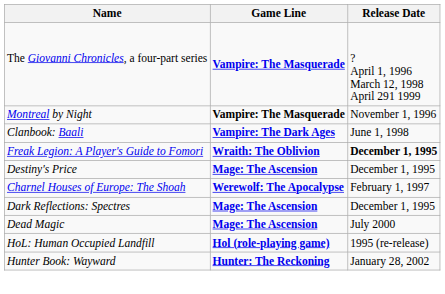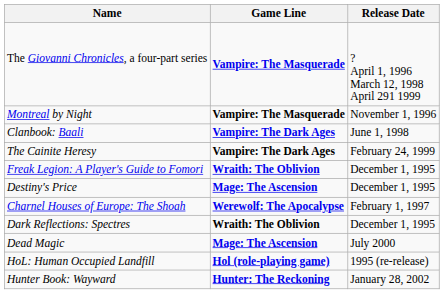+ row: The Cainite Heresy | Vampire: The Dark Ages | February 24, 1999
Freak Legion: A Player's Guide to Fomori | Release Date: bold -> normal
Dark Reflections: Spectres | Game Line: Mage: The Ascension -> Wraith: The Oblivion
